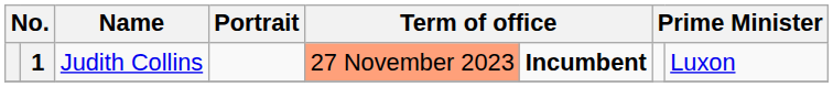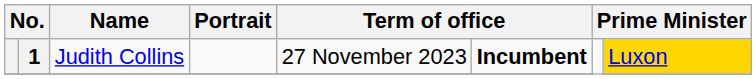Judith Collins | column 5: lightsalmon background -> no background
Judith Collins | column 8: no background -> gold background
